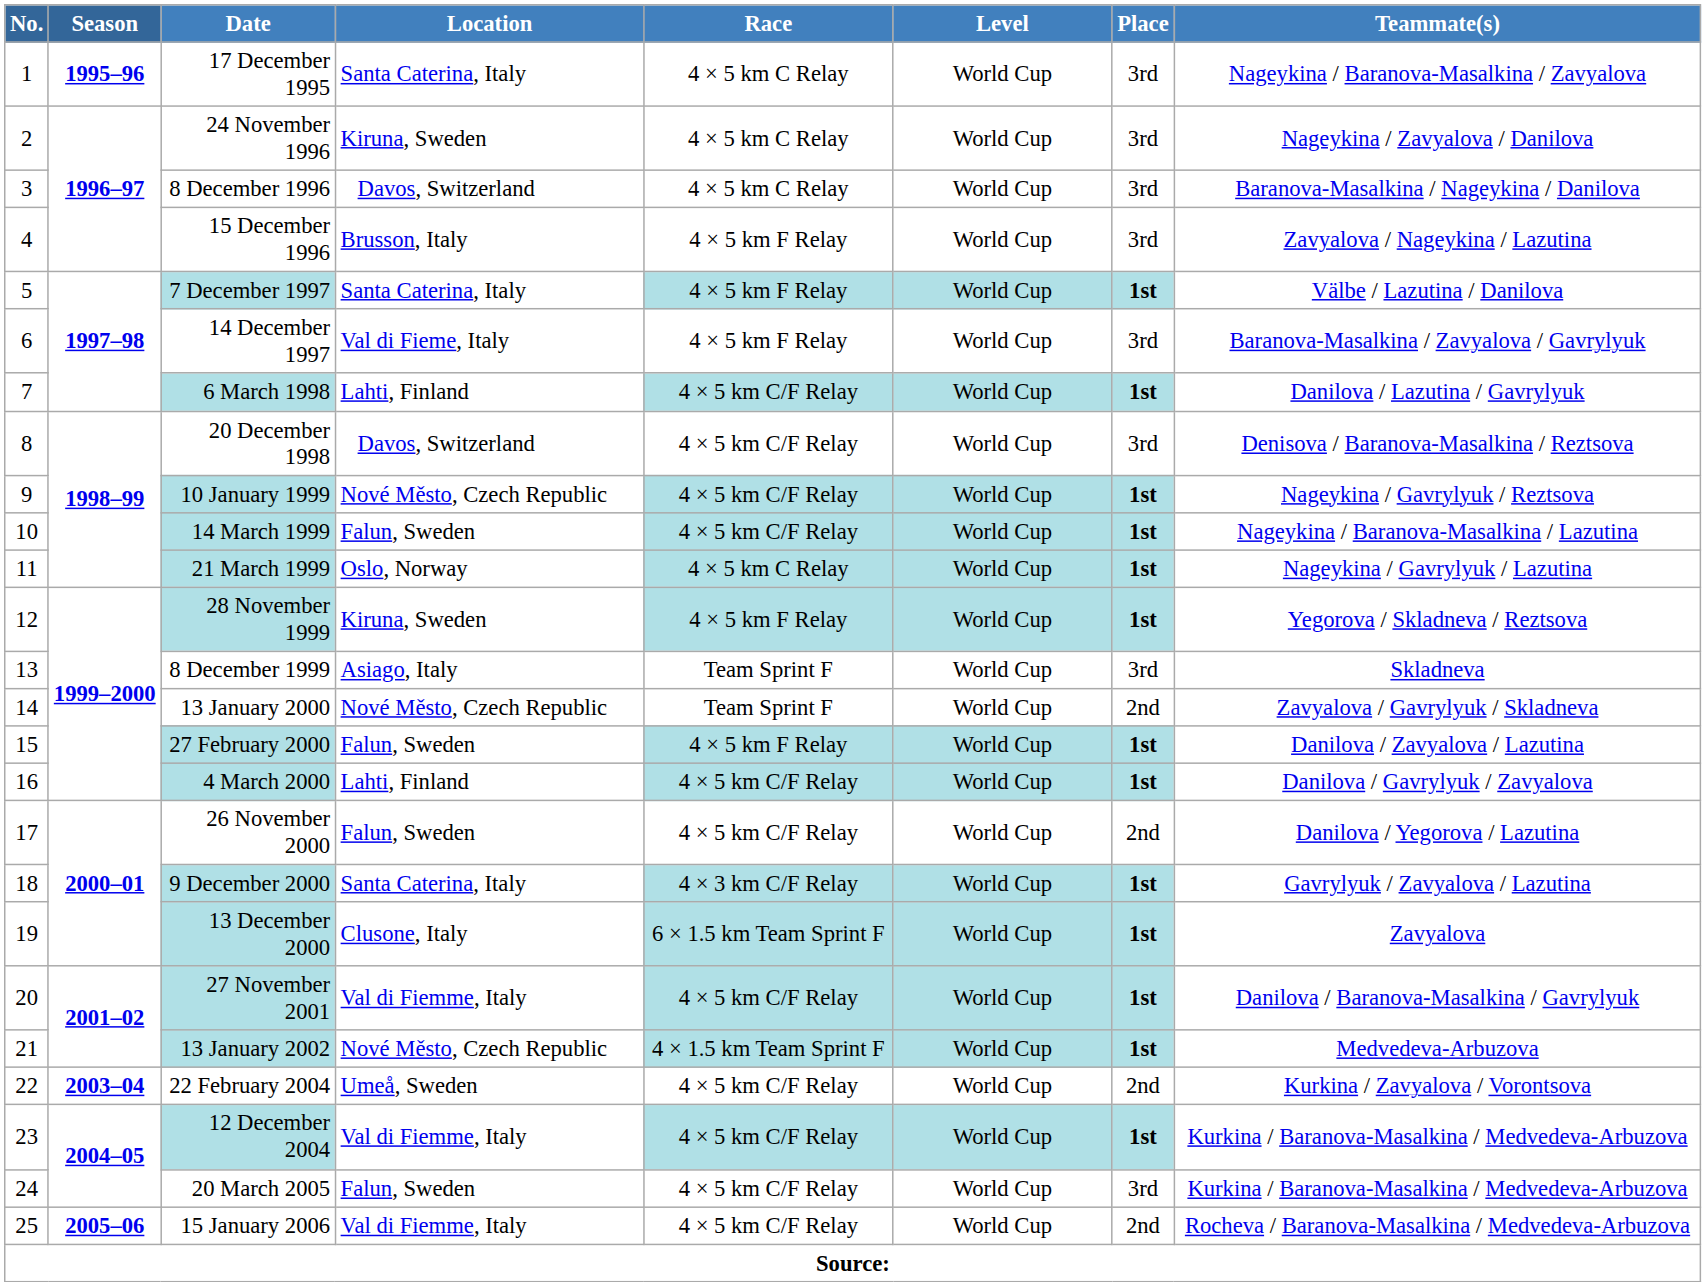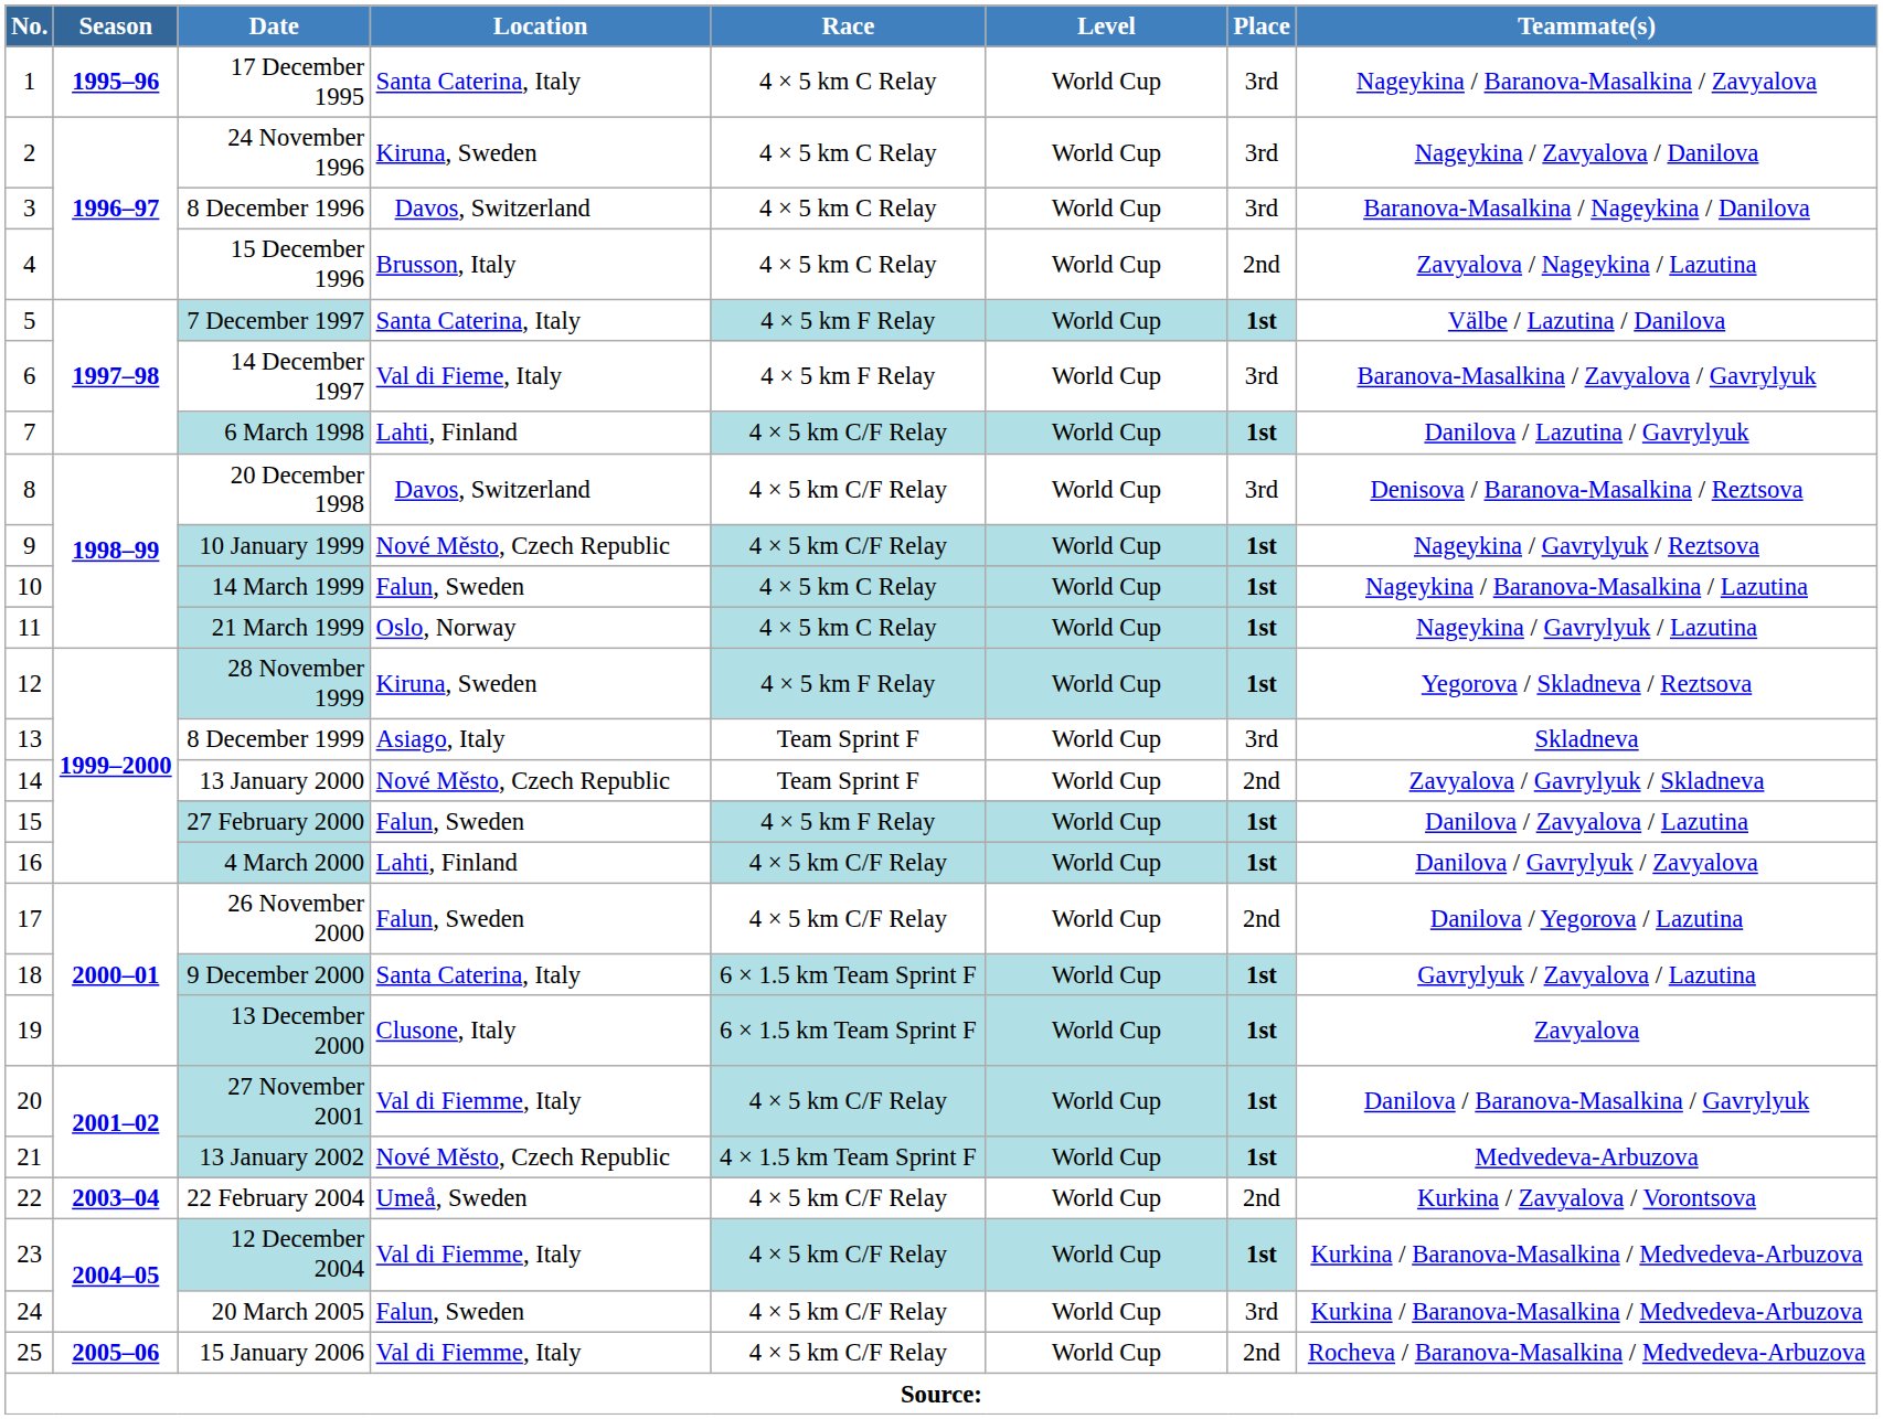15 December 1996 | Race: 4 × 5 km F Relay -> 4 × 5 km C Relay
15 December 1996 | Place: 3rd -> 2nd
14 March 1999 | Race: 4 × 5 km C/F Relay -> 4 × 5 km C Relay
9 December 2000 | Race: 4 × 3 km C/F Relay -> 6 × 1.5 km Team Sprint F
